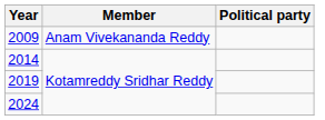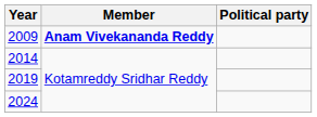2009 | Member: normal -> bold
